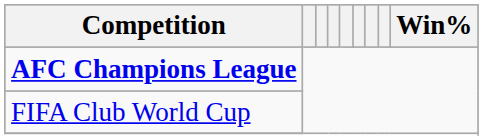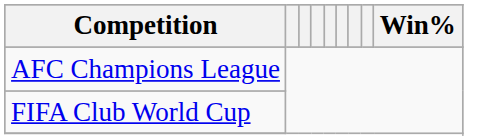AFC Champions League | Competition: bold -> normal
